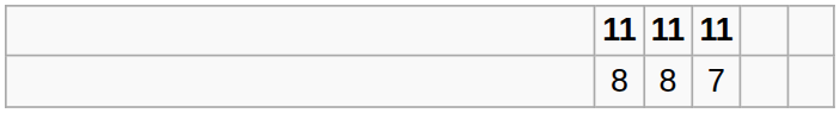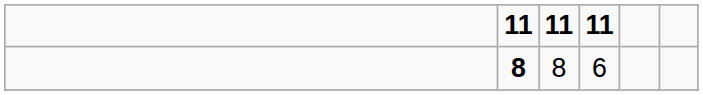row 2 | column 2: normal -> bold
row 2 | column 4: 7 -> 6
